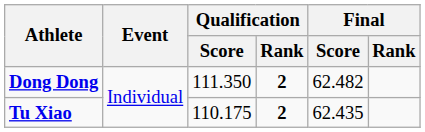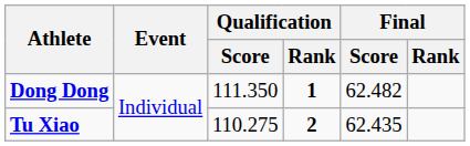Dong Dong | Qualification / Rank: 2 -> 1
Tu Xiao | Qualification / Score: 110.175 -> 110.275
